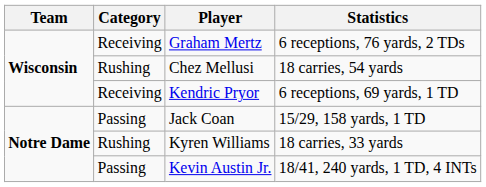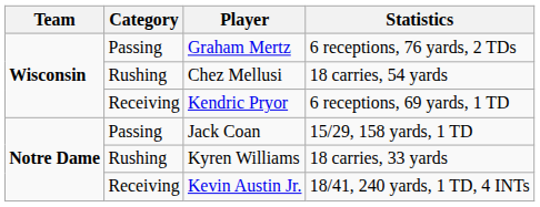Graham Mertz | Category: Receiving -> Passing
Kevin Austin Jr. | Category: Passing -> Receiving
